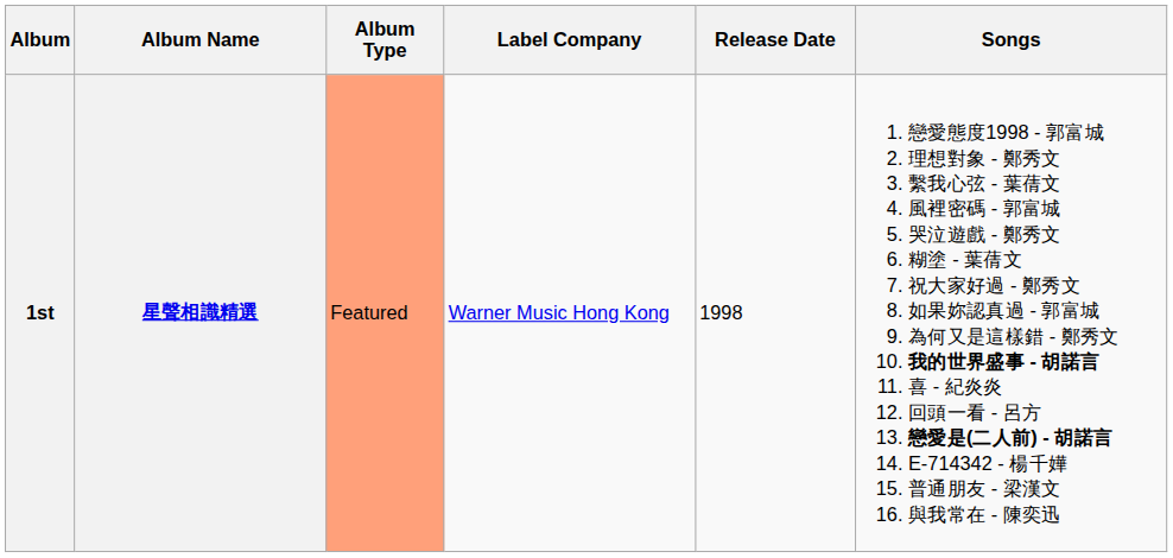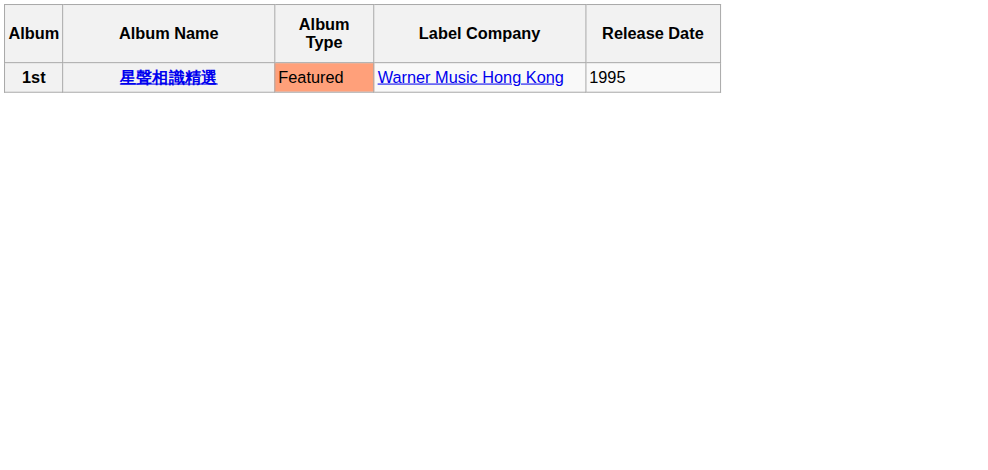- column: Songs | 戀愛態度1998 - 郭富城 理想對象 - 鄭秀文 繫我心弦 - 葉蒨文 風裡密碼 - 郭富城 哭泣遊戲 - 鄭秀文 糊塗 - 葉蒨文 祝大家好過 - 鄭秀文 如果妳認真過 - 郭富城 為何又是這樣錯 - 鄭秀文 我的世界盛事 - 胡諾言 喜 - 紀炎炎 回頭一看 - 呂方 戀愛是(二人前) - 胡諾言 E-714342 - 楊千嬅 普通朋友 - 梁漢文 與我常在 - 陳奕迅
1st | Release Date: 1998 -> 1995
